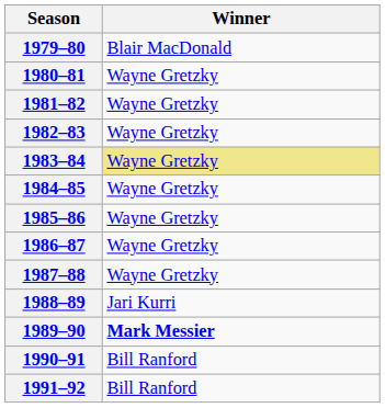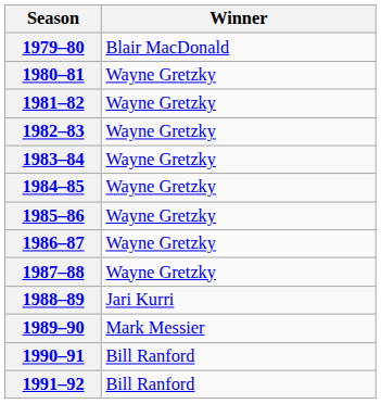1983–84 | Winner: khaki background -> no background
1989–90 | Winner: bold -> normal
